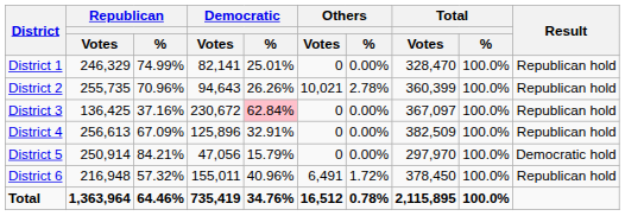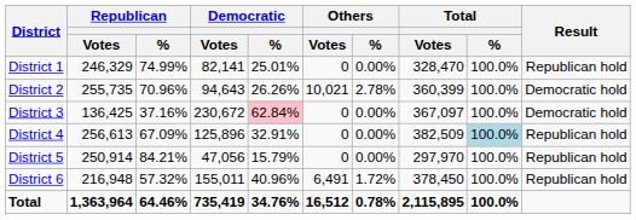District 2 | Result: Republican hold -> Democratic hold
District 3 | Result: Republican hold -> Democratic hold
District 4 | Total / %: no background -> lightblue background
District 5 | Result: Democratic hold -> Republican hold
